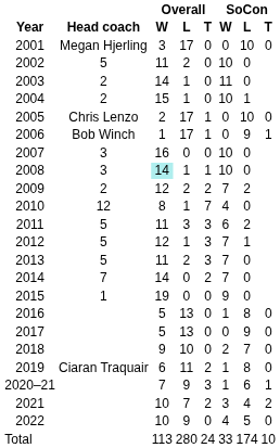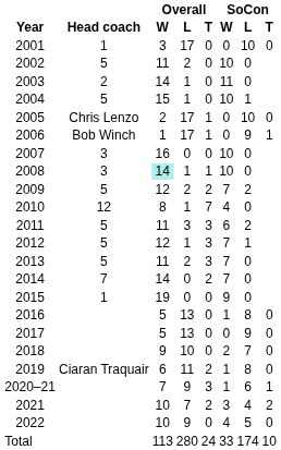2001 | Head coach: Megan Hjerling -> 1
2004 | Head coach: 2 -> 5
2009 | Head coach: 2 -> 5
